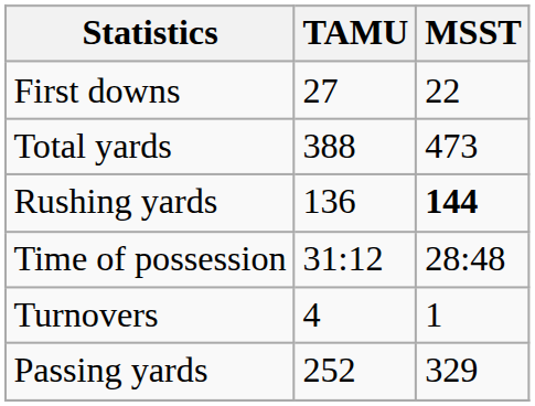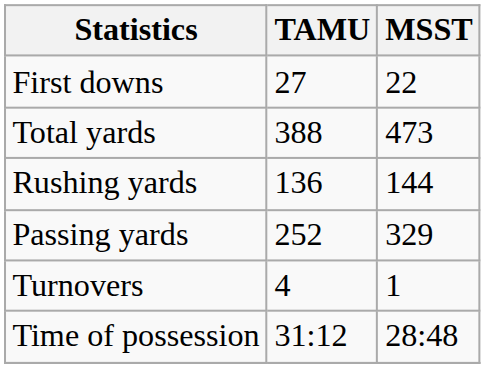Rushing yards | MSST: bold -> normal
rows swapped: Passing yards <-> Time of possession
